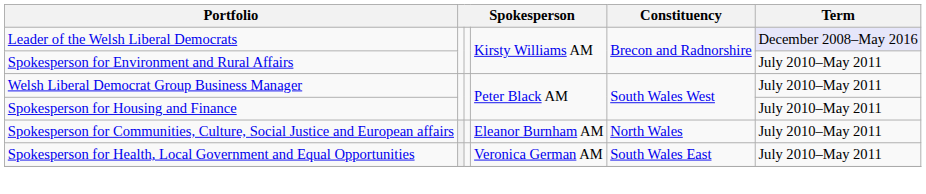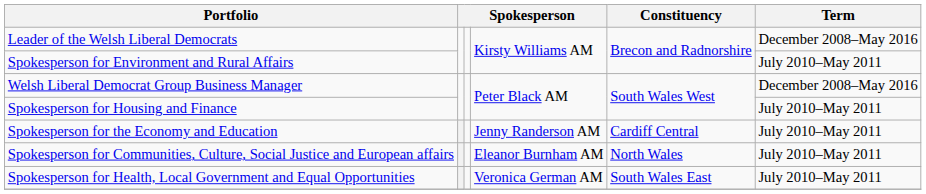Leader of the Welsh Liberal Democrats | Term: lavender background -> no background
Welsh Liberal Democrat Group Business Manager | Term: July 2010–May 2011 -> December 2008–May 2016
+ row: Spokesperson for the Economy and Education | Jenny Randerson AM | Cardiff Central | July 2010–May 2011
